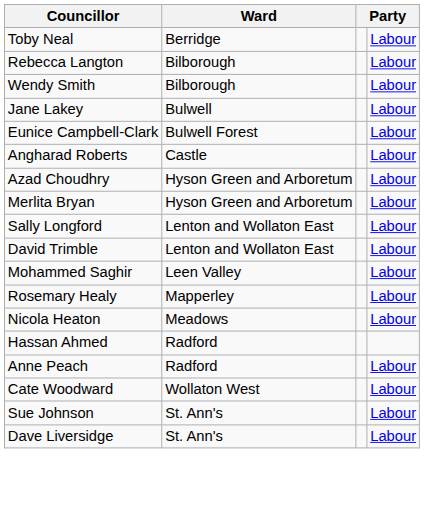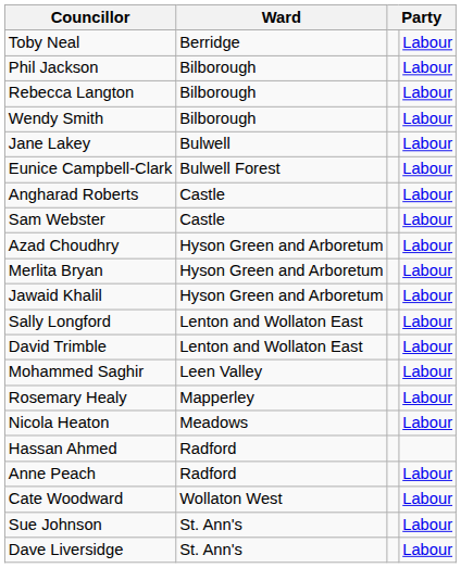+ row: Phil Jackson | Bilborough | Labour
+ row: Sam Webster | Castle | Labour
+ row: Jawaid Khalil | Hyson Green and Arboretum | Labour
